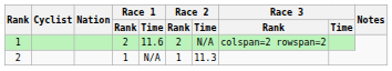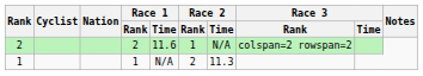row 3 | Rank: 1 -> 2
row 3 | Race 2 / Rank: 2 -> 1
row 4 | Rank: 2 -> 1
row 4 | Race 2 / Rank: 1 -> 2
